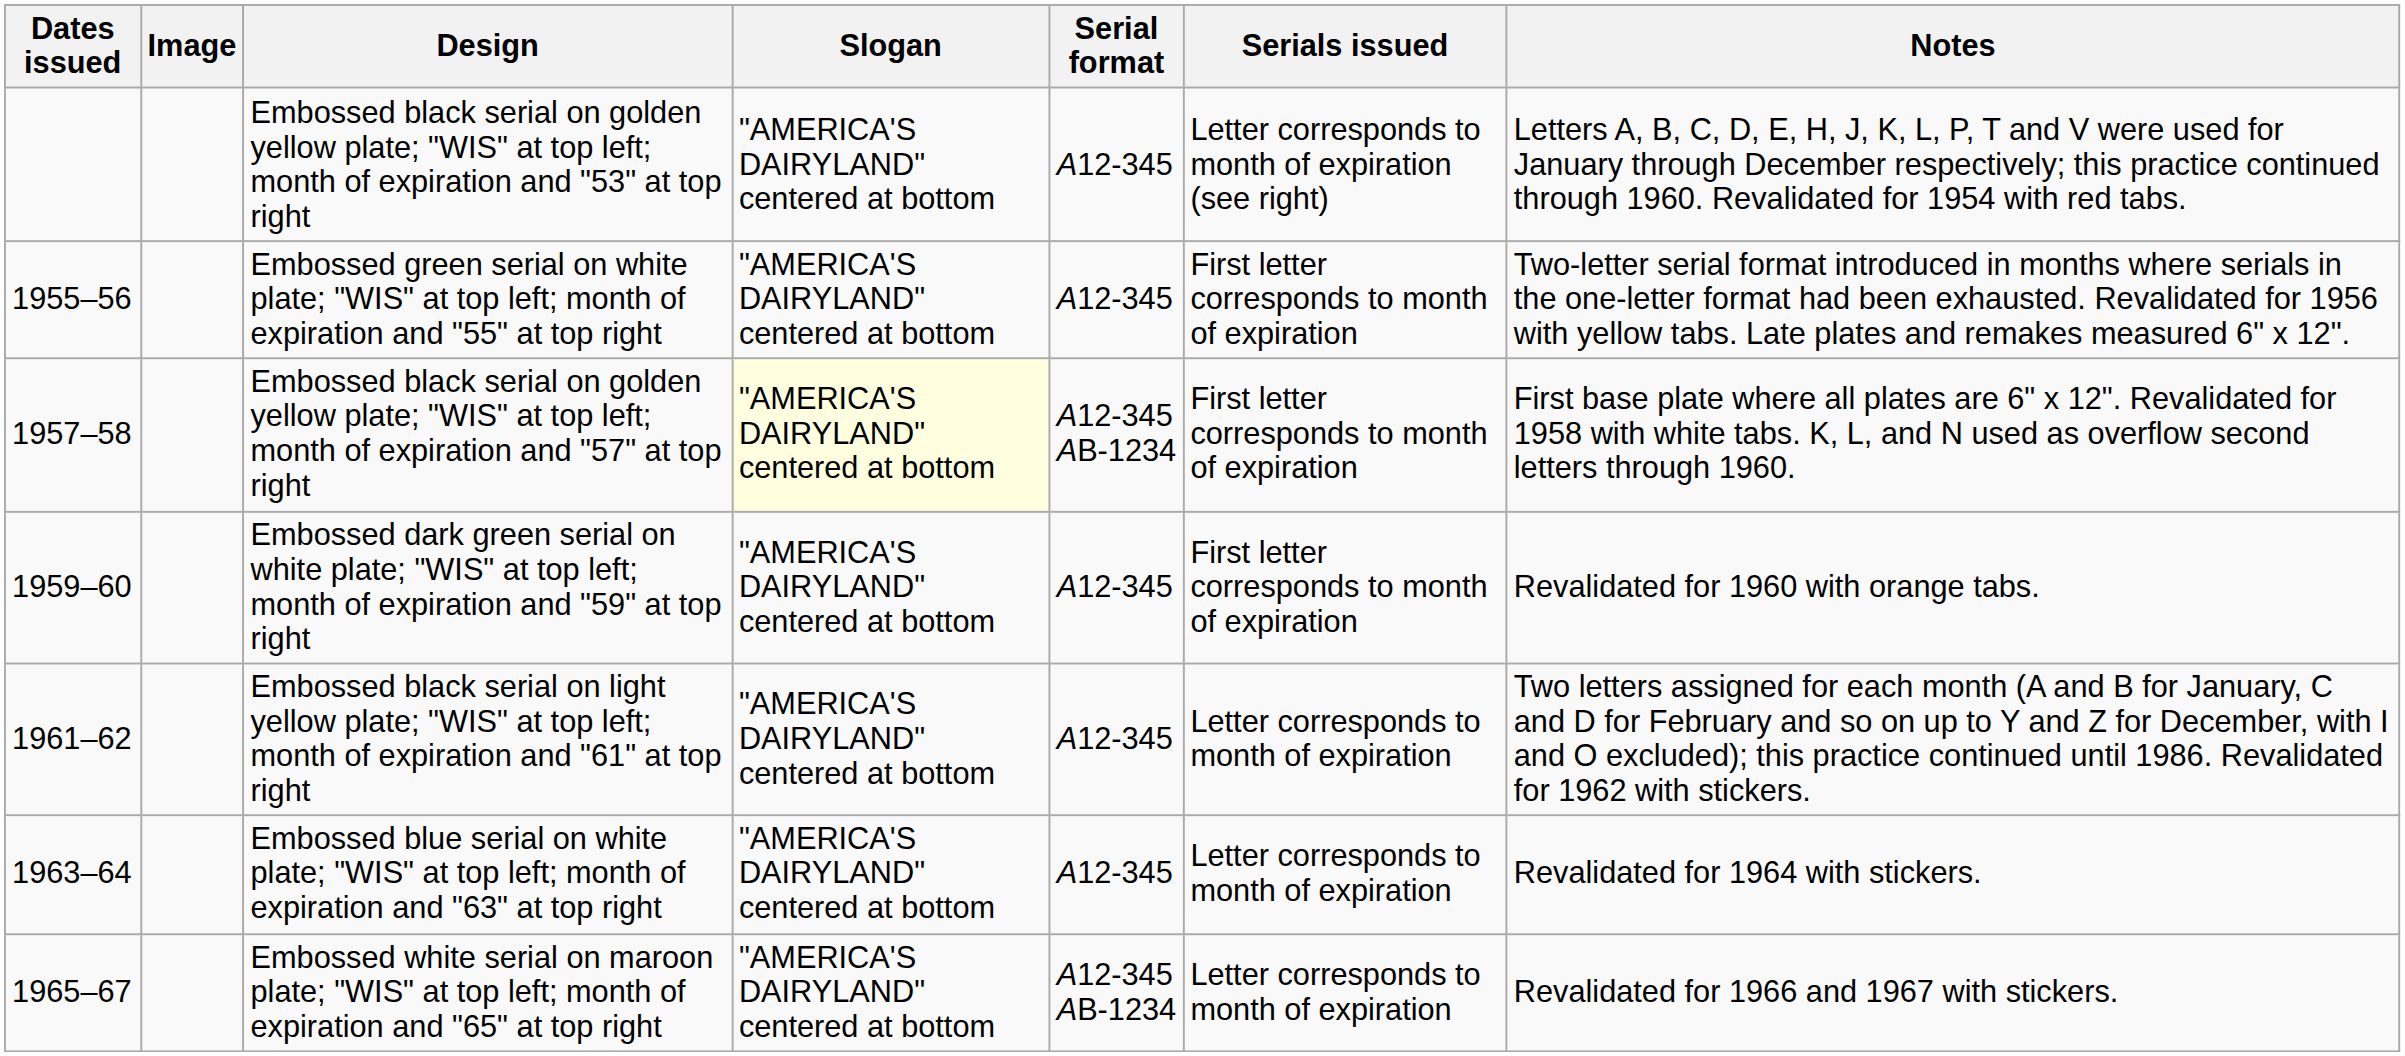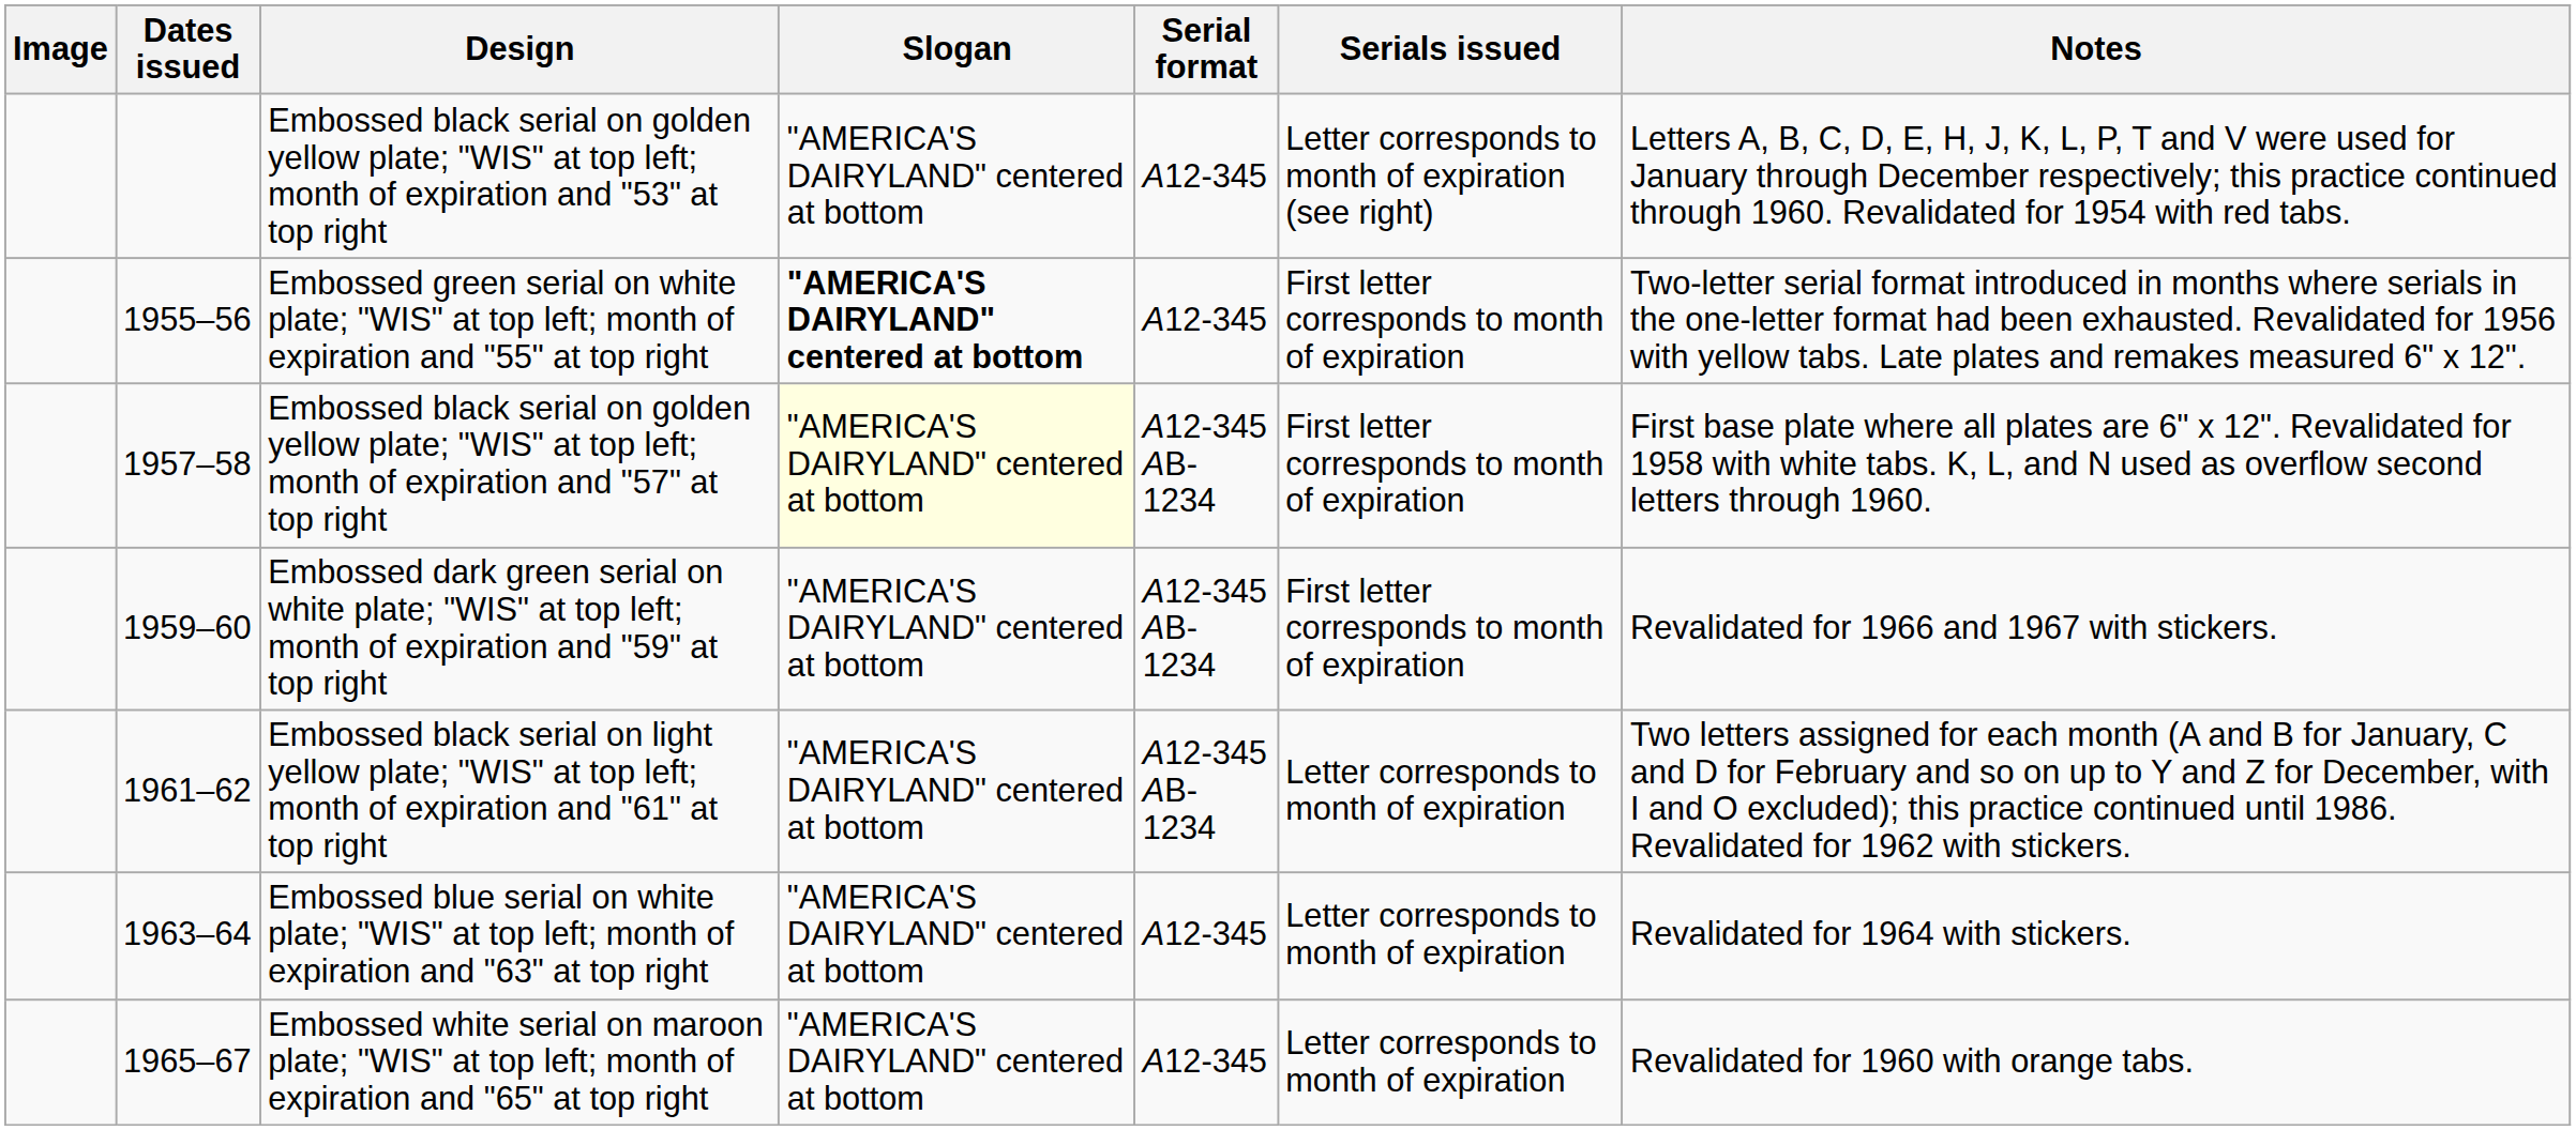columns swapped: Image <-> Dates issued
row 3 | Slogan: normal -> bold
row 5 | Serial format: A12-345 -> A12-345 AB-1234
row 5 | Notes: Revalidated for 1960 with orange tabs. -> Revalidated for 1966 and 1967 with stickers.
row 6 | Serial format: A12-345 -> A12-345 AB-1234
row 8 | Serial format: A12-345 AB-1234 -> A12-345
row 8 | Notes: Revalidated for 1966 and 1967 with stickers. -> Revalidated for 1960 with orange tabs.
